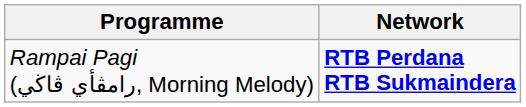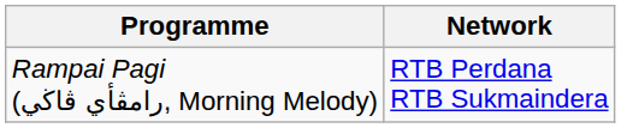Rampai Pagi (رامڤأي ڤاڬي, Morning Melody) | Network: bold -> normal
